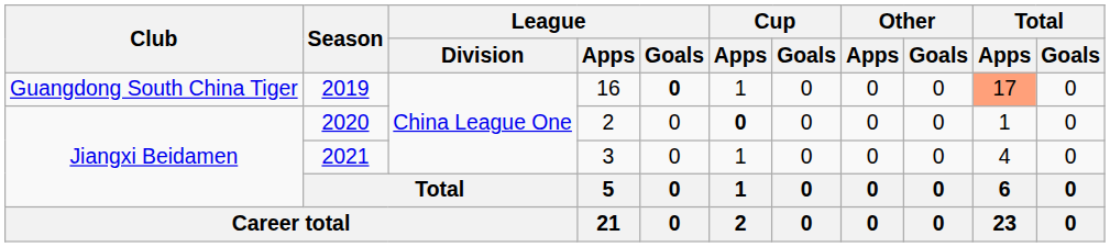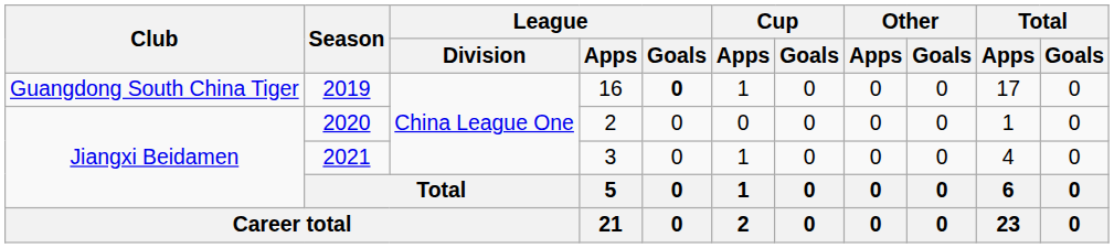2019 | Total / Apps: lightsalmon background -> no background
2020 | Cup / Apps: bold -> normal
